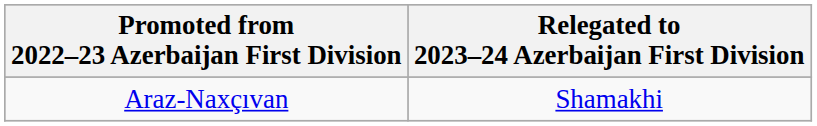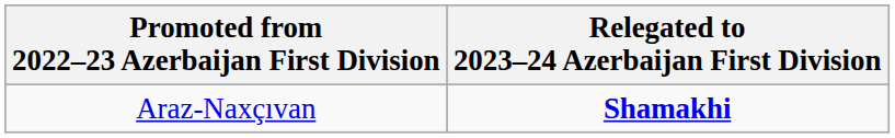Araz-Naxçıvan | Relegated to 2023–24 Azerbaijan First Division: normal -> bold
